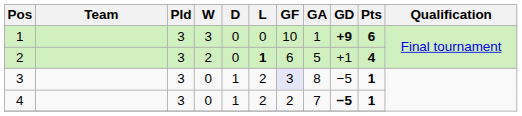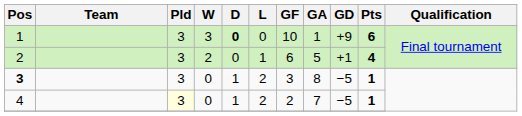row 2 | D: normal -> bold
row 2 | GD: bold -> normal
row 3 | L: bold -> normal
row 4 | Pos: normal -> bold
row 4 | GF: lavender background -> no background
row 5 | Pld: no background -> lightyellow background
row 5 | GD: bold -> normal
